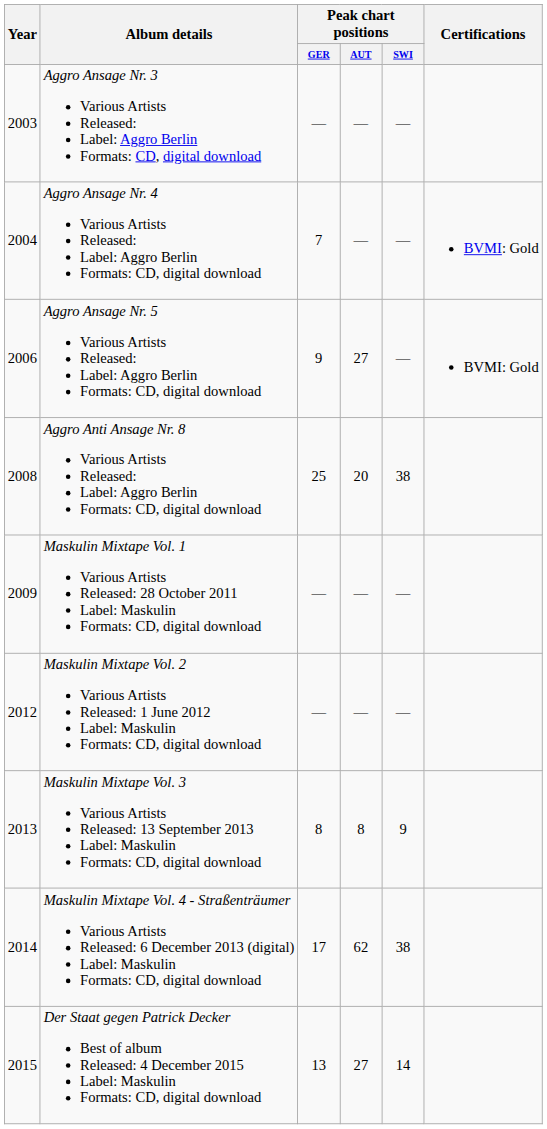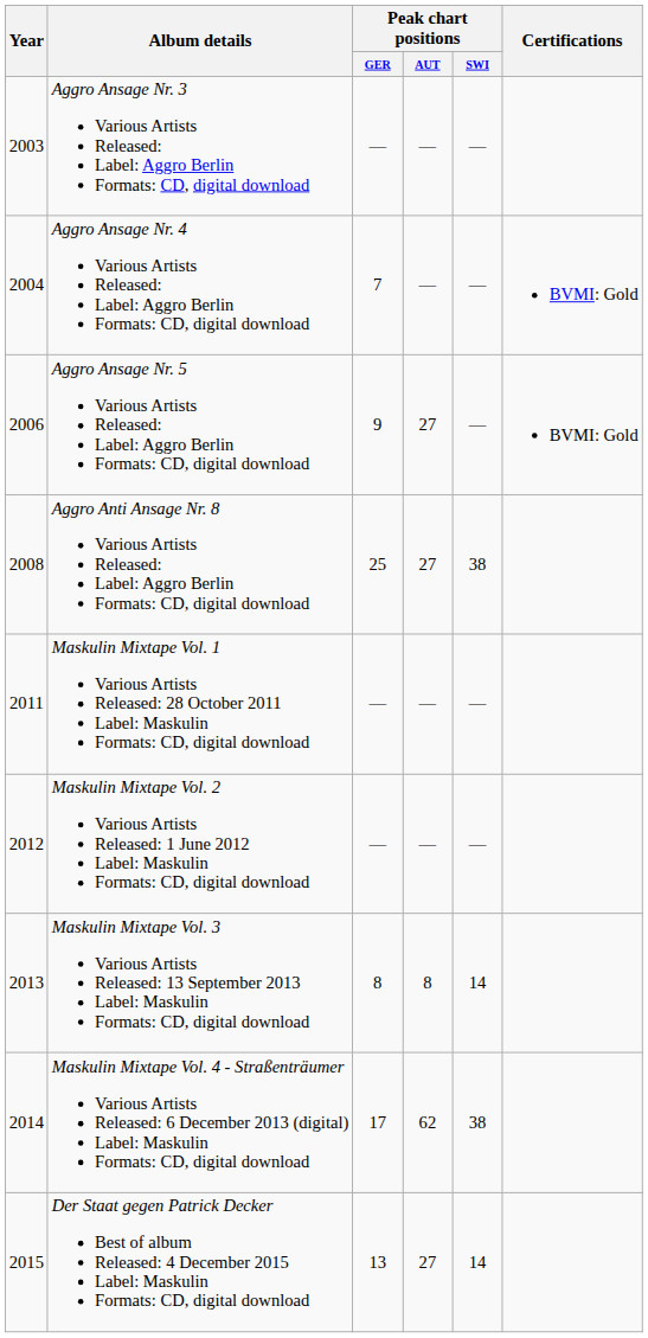row 6 | Peak chart positions / AUT: 20 -> 27
row 7 | Year: 2009 -> 2011
row 9 | Peak chart positions / SWI: 9 -> 14
